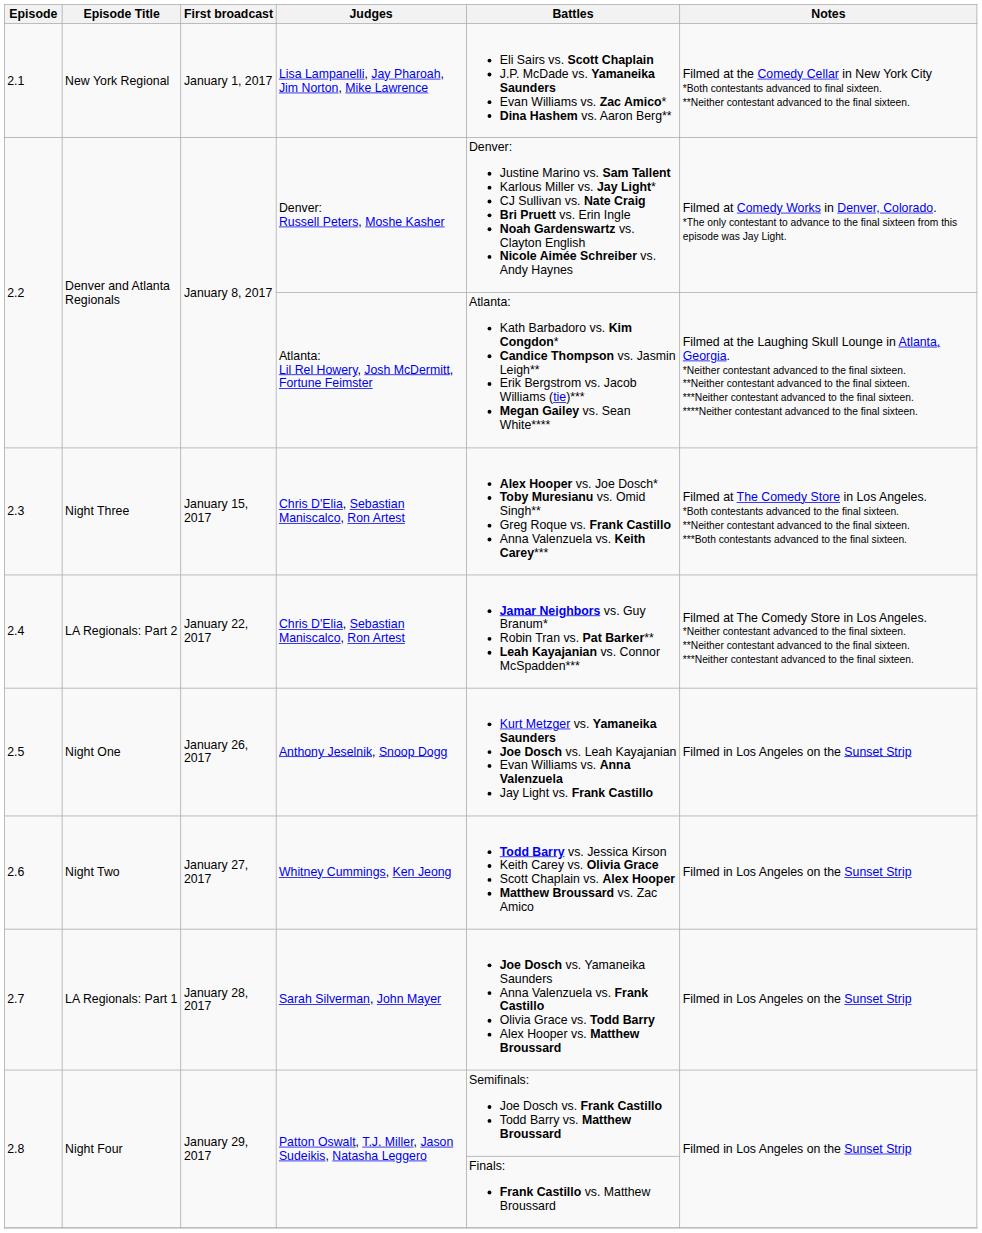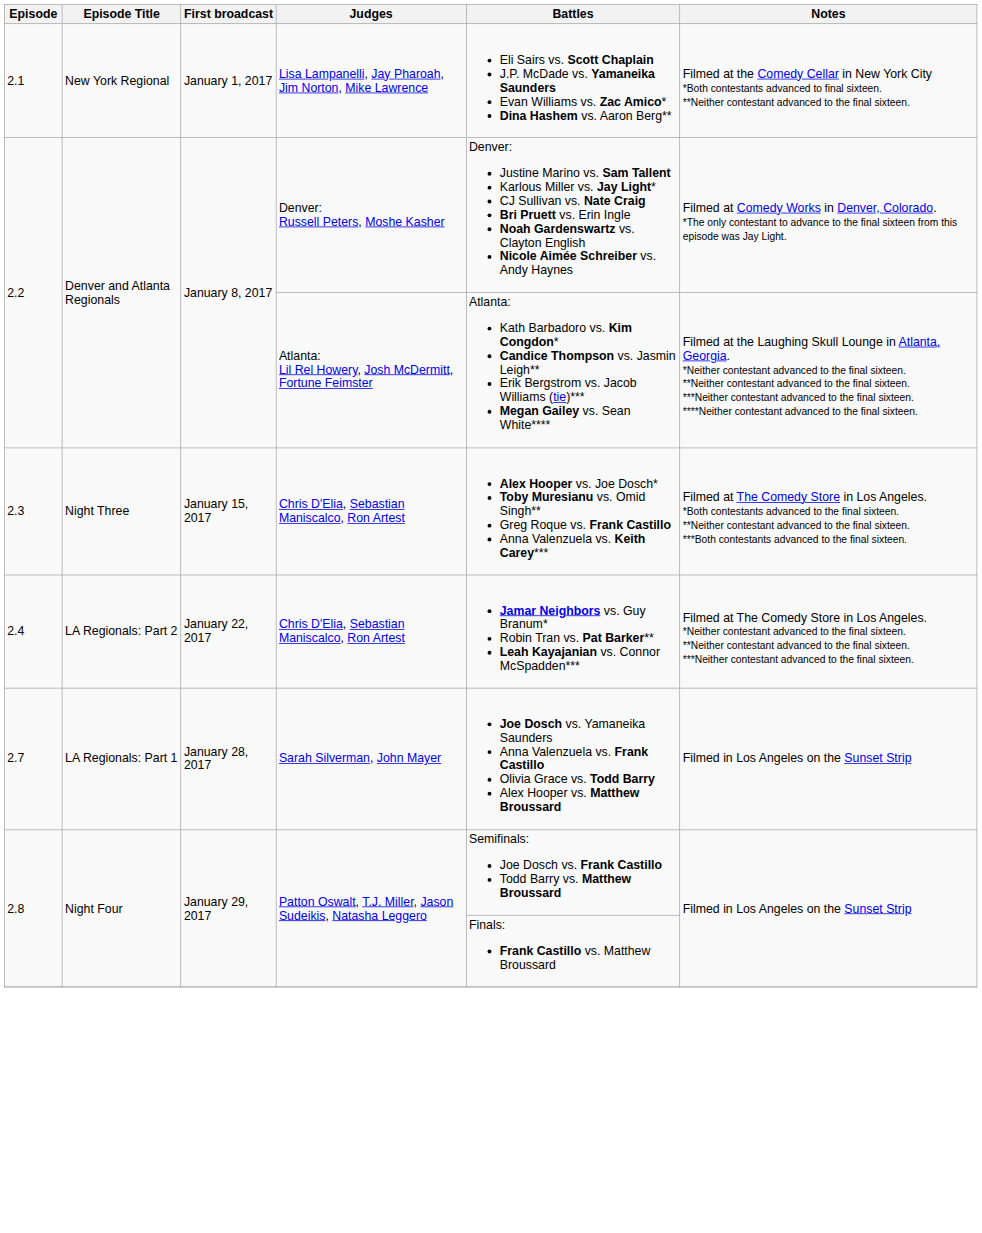- row: 2.5 | Night One | January 26, 2017 | Anthony Jeselnik, Snoop Dogg | Kurt Metzger vs. Yamaneika Saunders Joe Dosch vs. Leah Kayajanian Evan Williams vs. Anna Valenzuela Jay Light vs. Frank Castillo | Filmed in Los Angeles on the Sunset Strip
- row: 2.6 | Night Two | January 27, 2017 | Whitney Cummings, Ken Jeong | Todd Barry vs. Jessica Kirson Keith Carey vs. Olivia Grace Scott Chaplain vs. Alex Hooper Matthew Broussard vs. Zac Amico | Filmed in Los Angeles on the Sunset Strip
